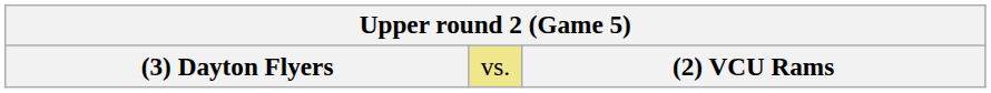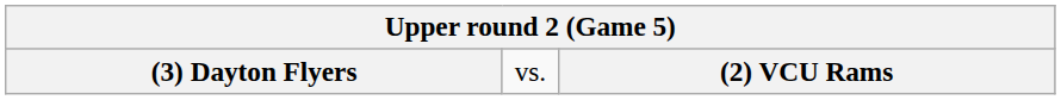(3) Dayton Flyers | column 2: khaki background -> no background
